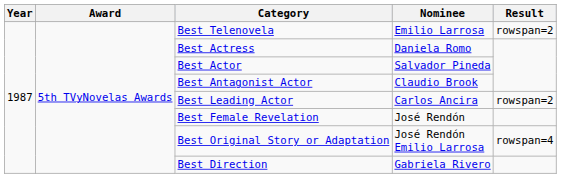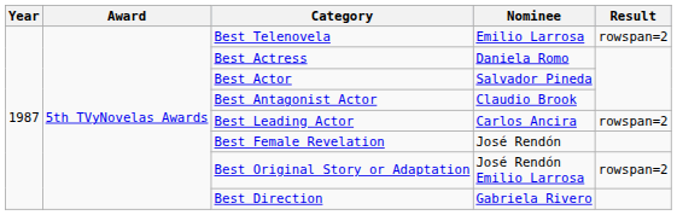Best Original Story or Adaptation | Result: rowspan=4 -> rowspan=2
